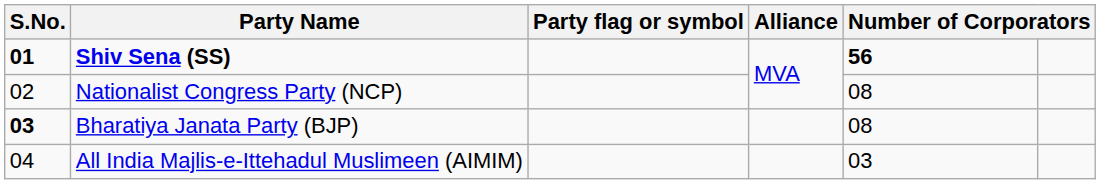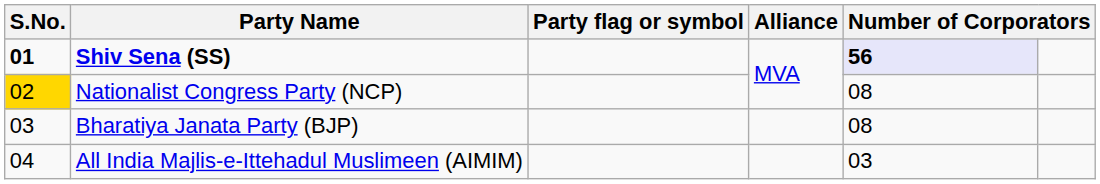Shiv Sena (SS) | column 5: no background -> lavender background
Nationalist Congress Party (NCP) | S.No.: no background -> gold background
Bharatiya Janata Party (BJP) | S.No.: bold -> normal
